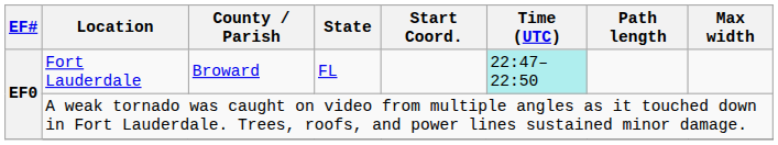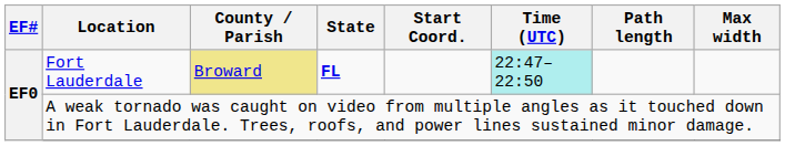Fort Lauderdale | County / Parish: no background -> khaki background
Fort Lauderdale | State: normal -> bold
